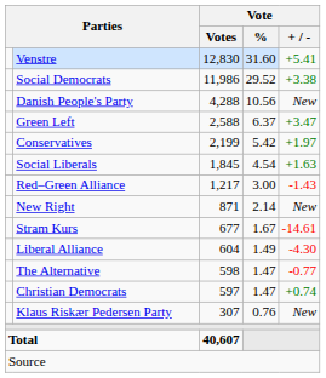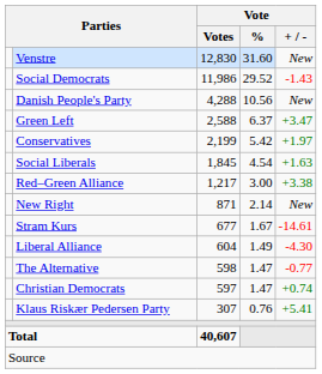Venstre | Vote / + / -: +5.41 -> New
Social Democrats | Vote / + / -: +3.38 -> -1.43
Red–Green Alliance | Vote / + / -: -1.43 -> +3.38
Klaus Riskær Pedersen Party | Vote / + / -: New -> +5.41
